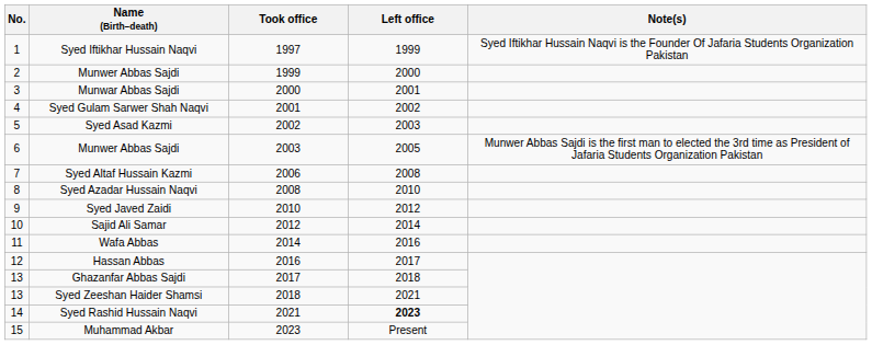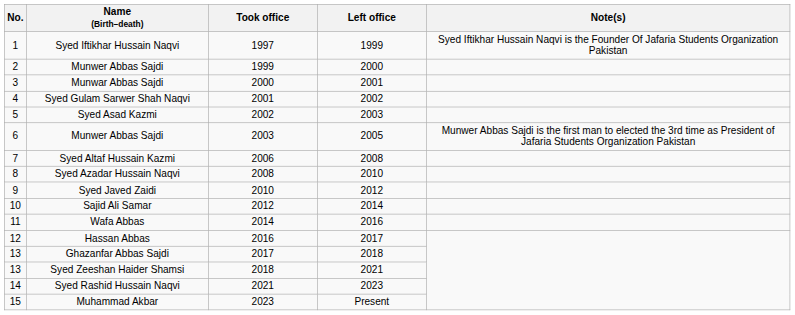Syed Rashid Hussain Naqvi | Left office: bold -> normal
